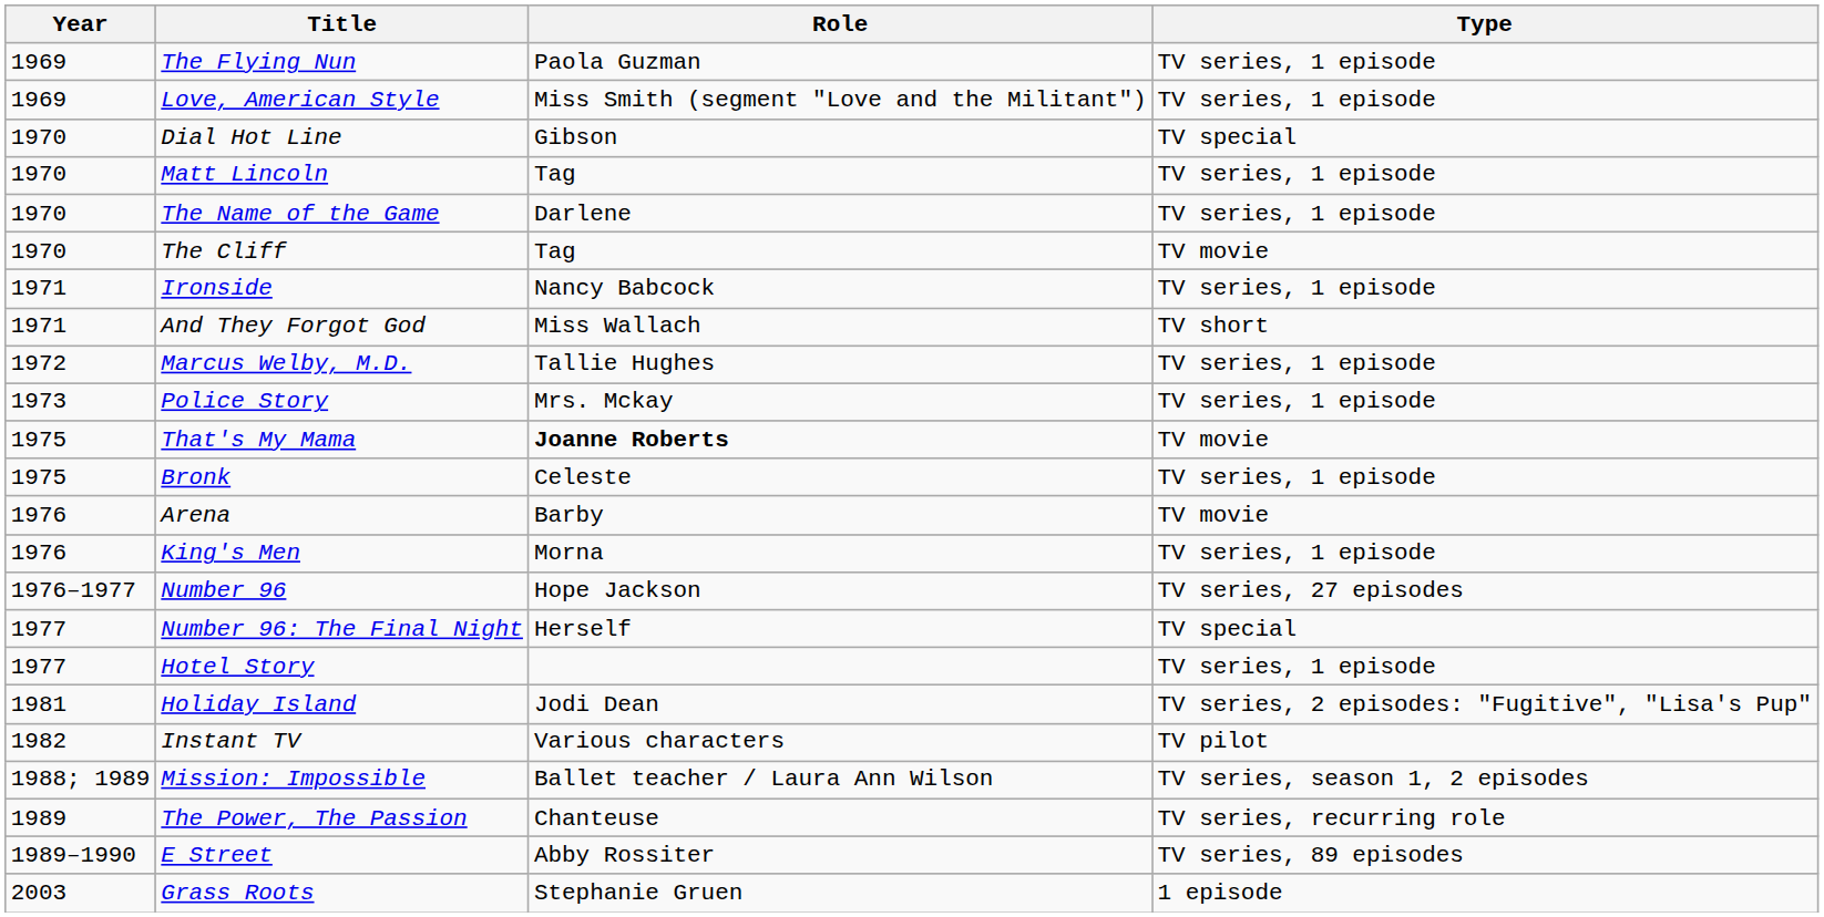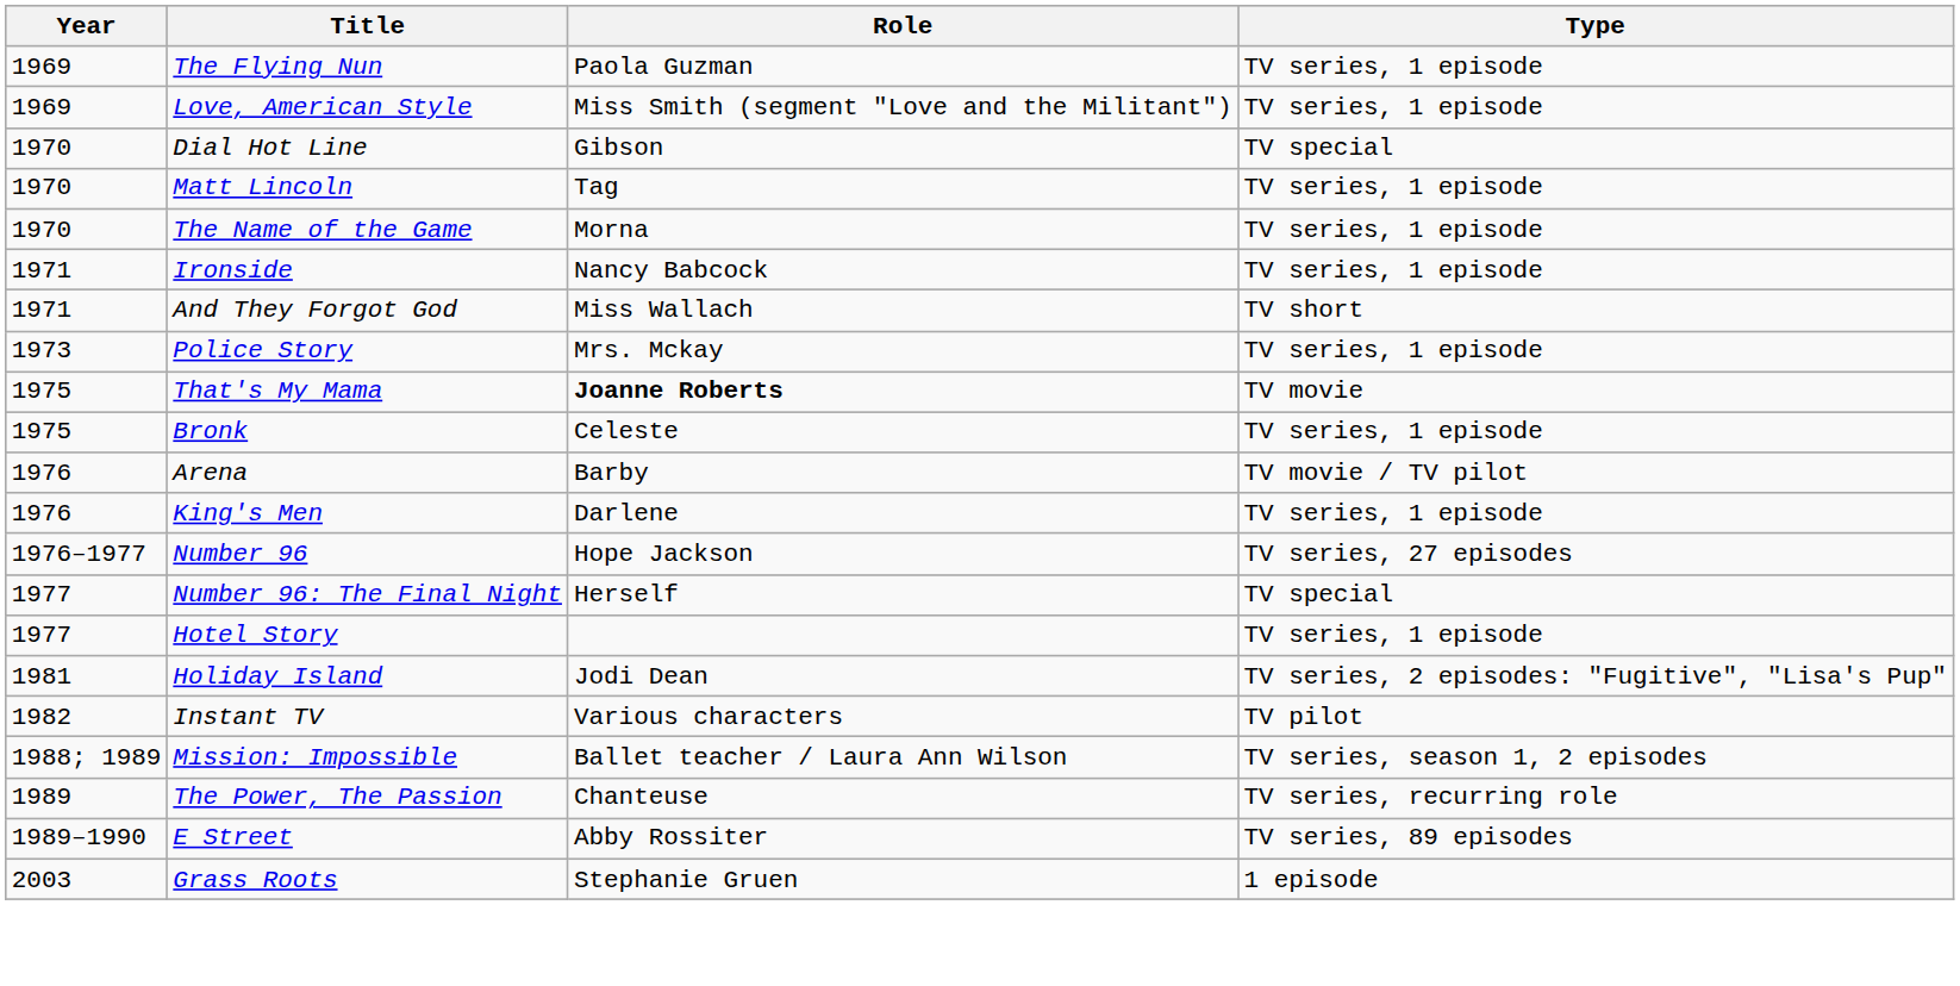The Name of the Game | Role: Darlene -> Morna
- row: 1970 | The Cliff | Tag | TV movie
- row: 1972 | Marcus Welby, M.D. | Tallie Hughes | TV series, 1 episode
Arena | Type: TV movie -> TV movie / TV pilot
King's Men | Role: Morna -> Darlene
